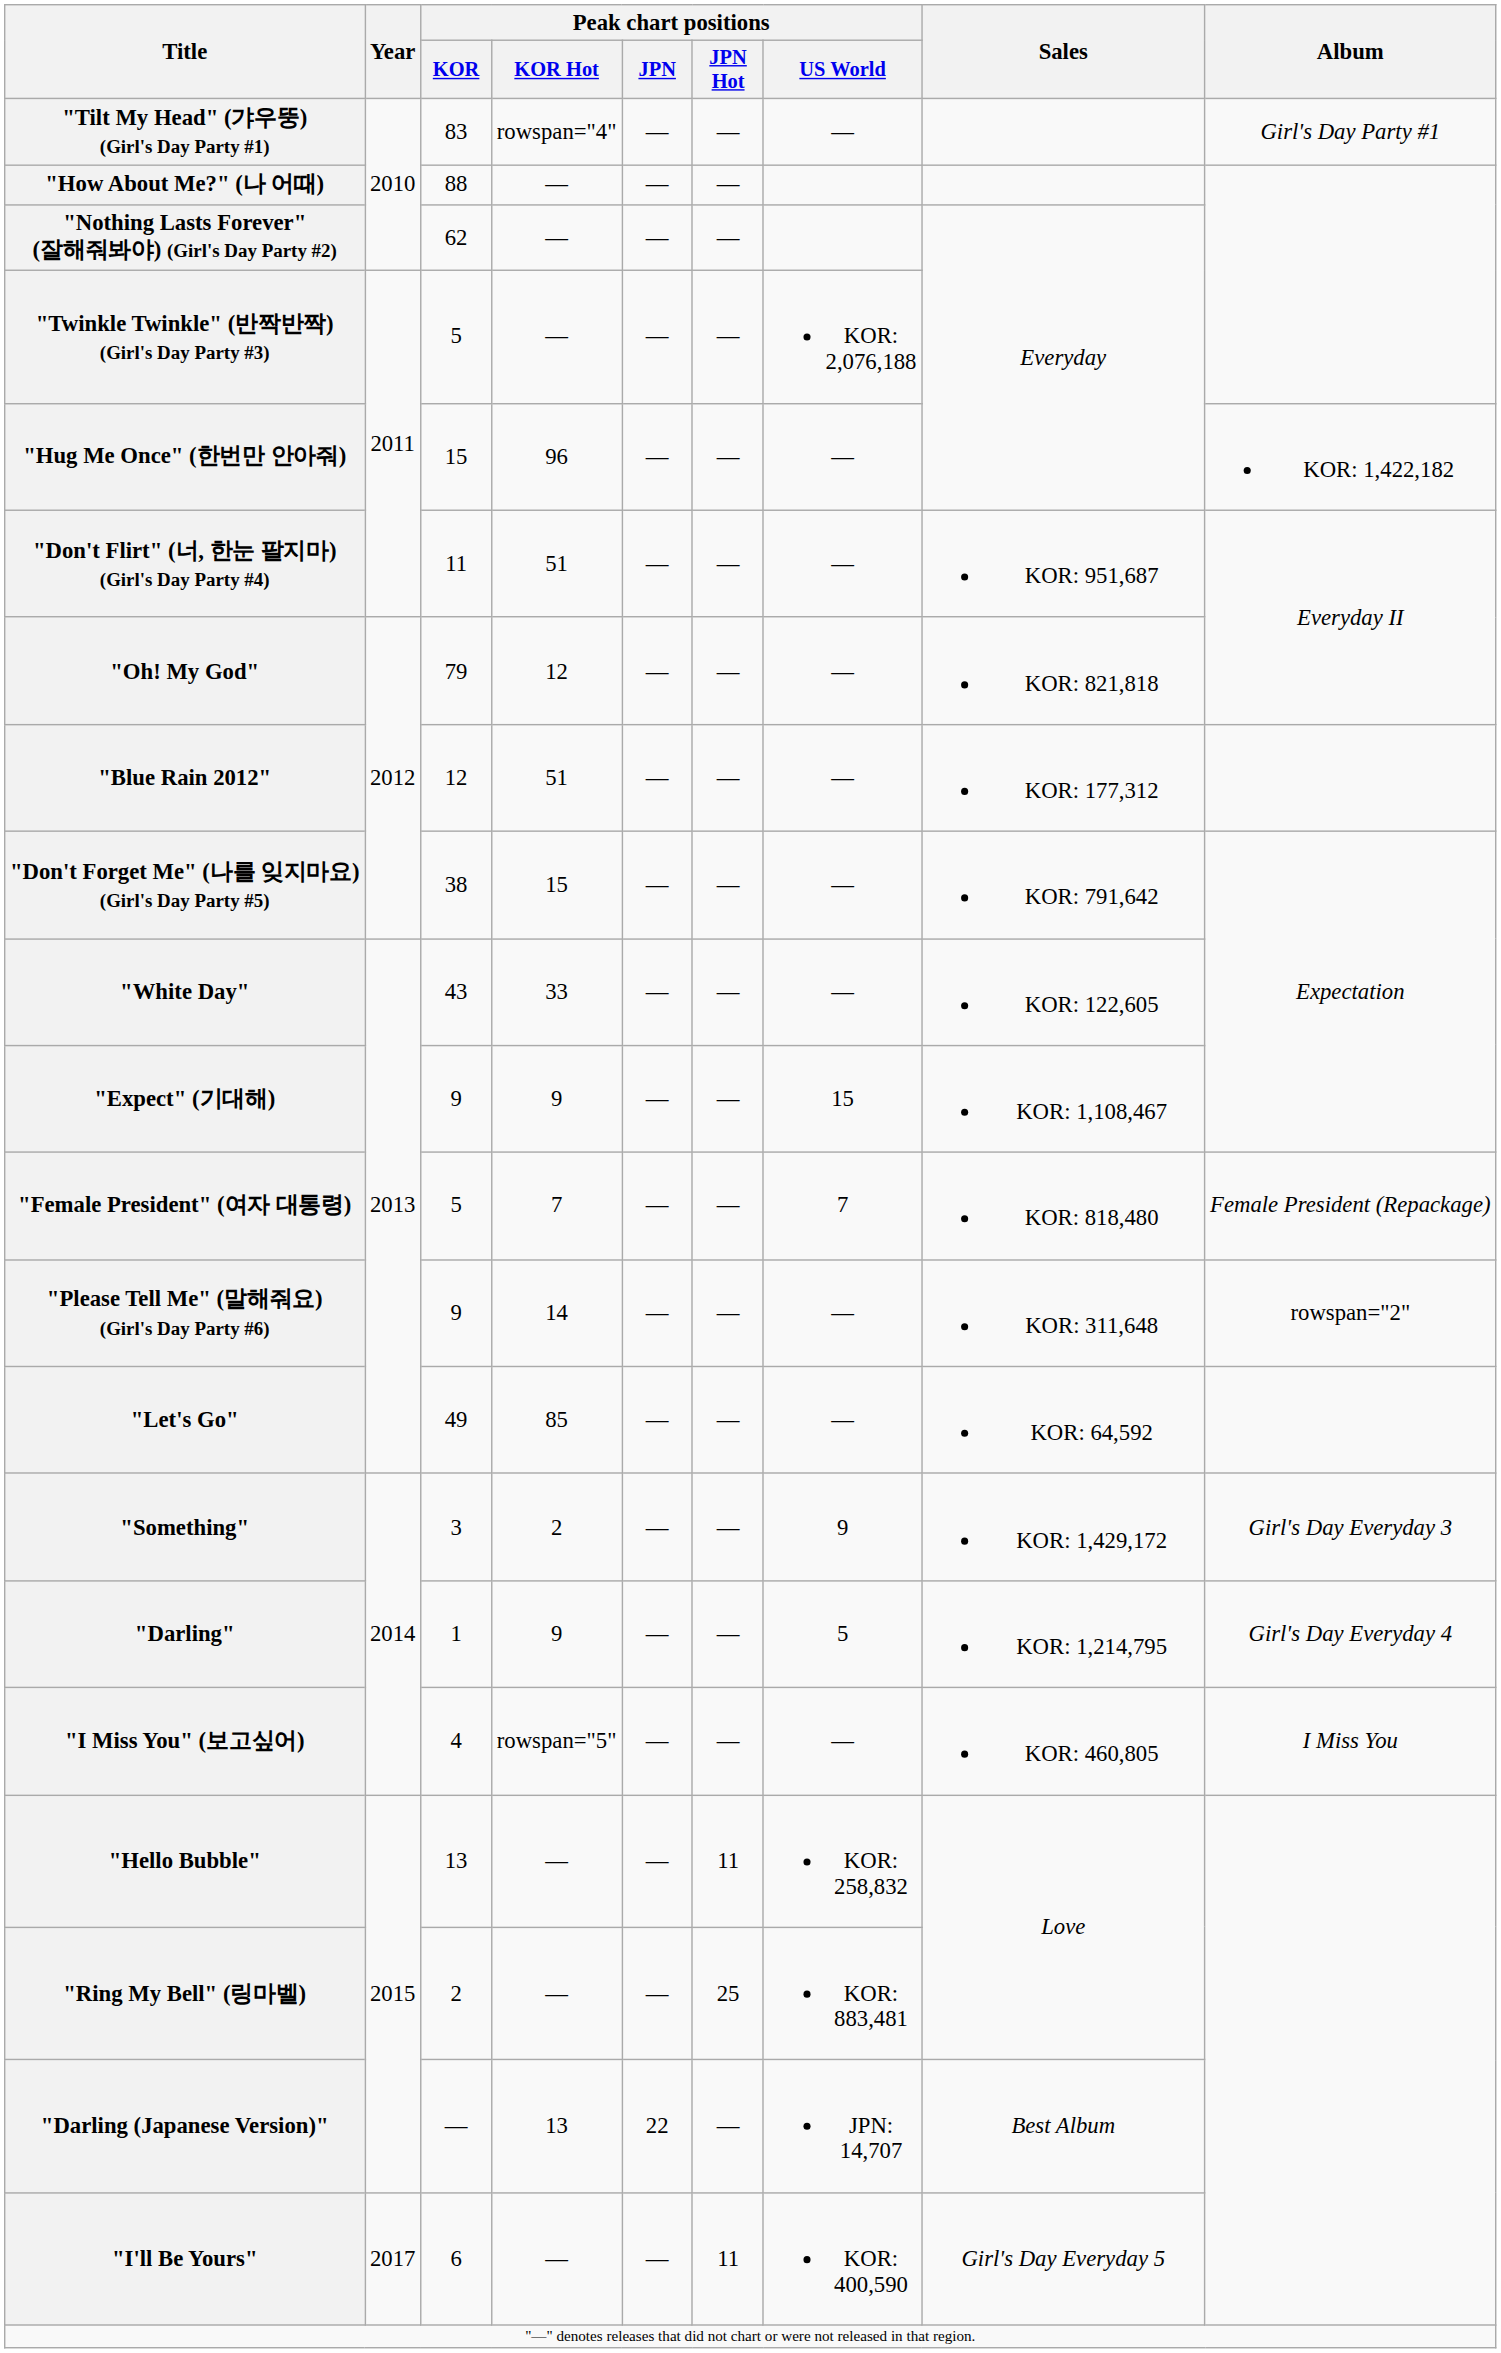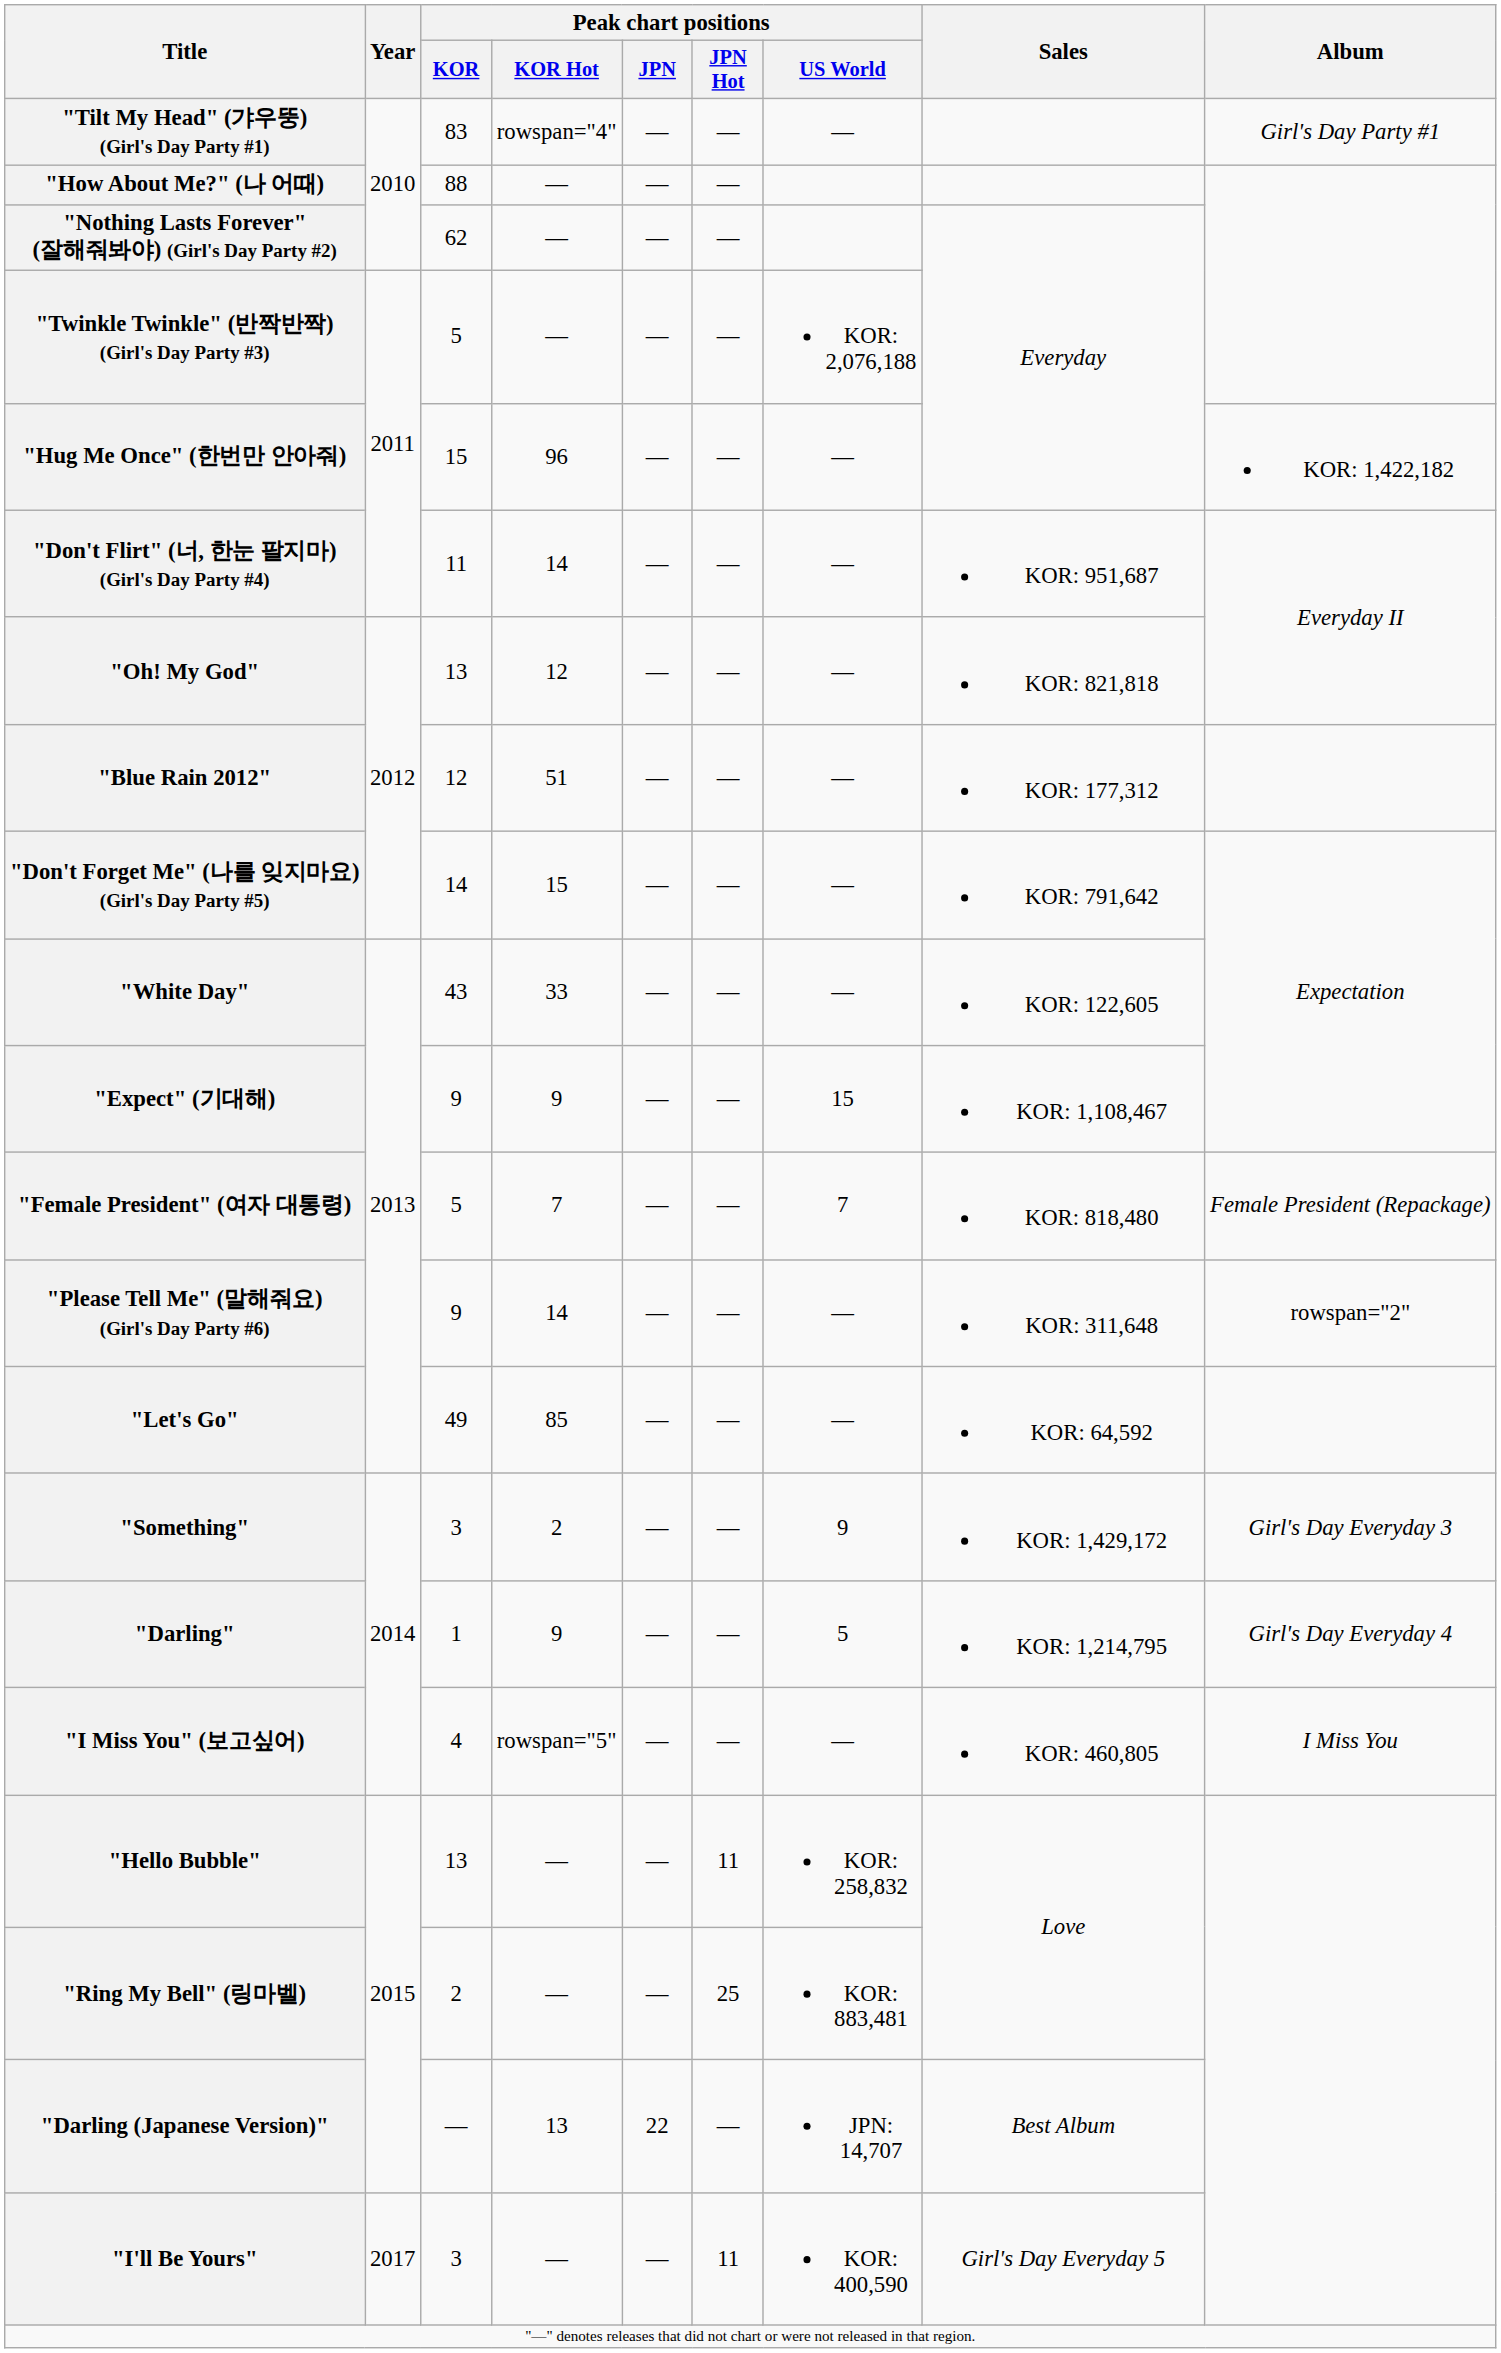"Don't Flirt" (너, 한눈 팔지마) (Girl's Day Party #4) | Peak chart positions / KOR Hot: 51 -> 14
"Oh! My God" | Peak chart positions / KOR: 79 -> 13
"Don't Forget Me" (나를 잊지마요) (Girl's Day Party #5) | Peak chart positions / KOR: 38 -> 14
"I'll Be Yours" | Peak chart positions / KOR: 6 -> 3
